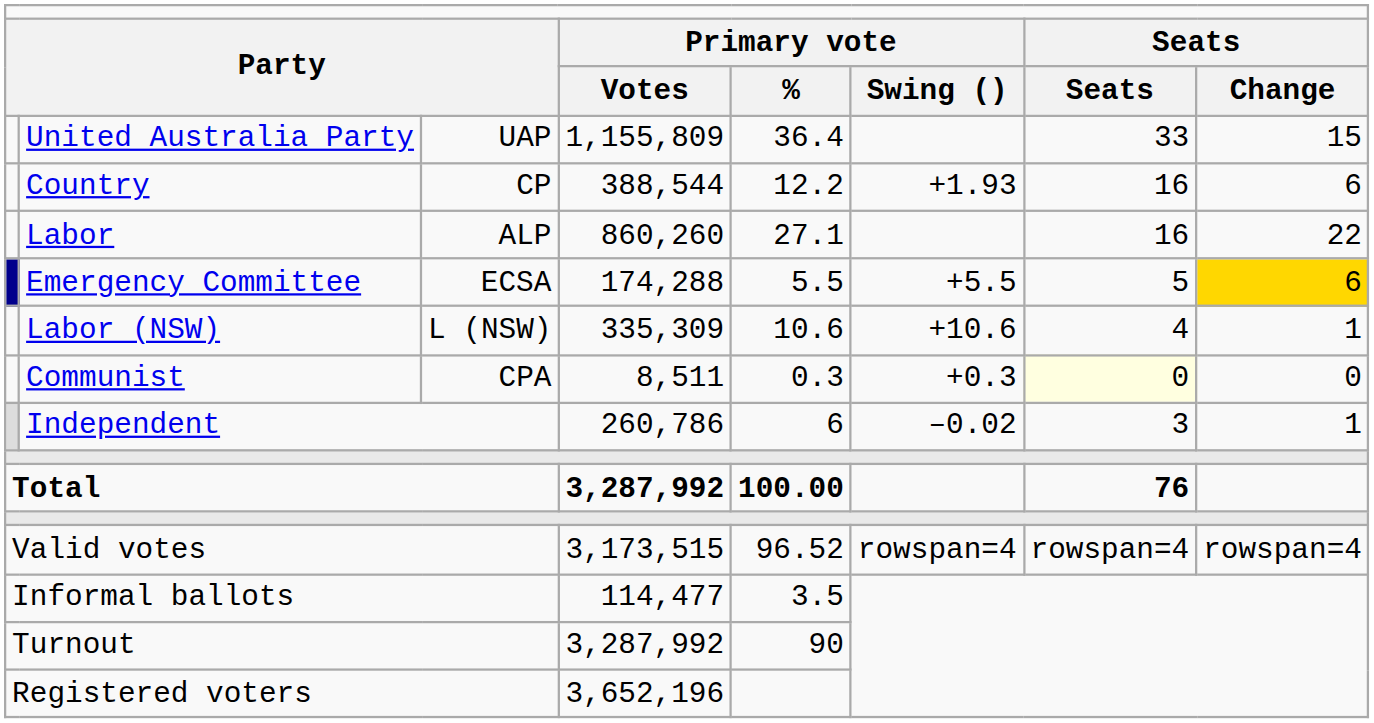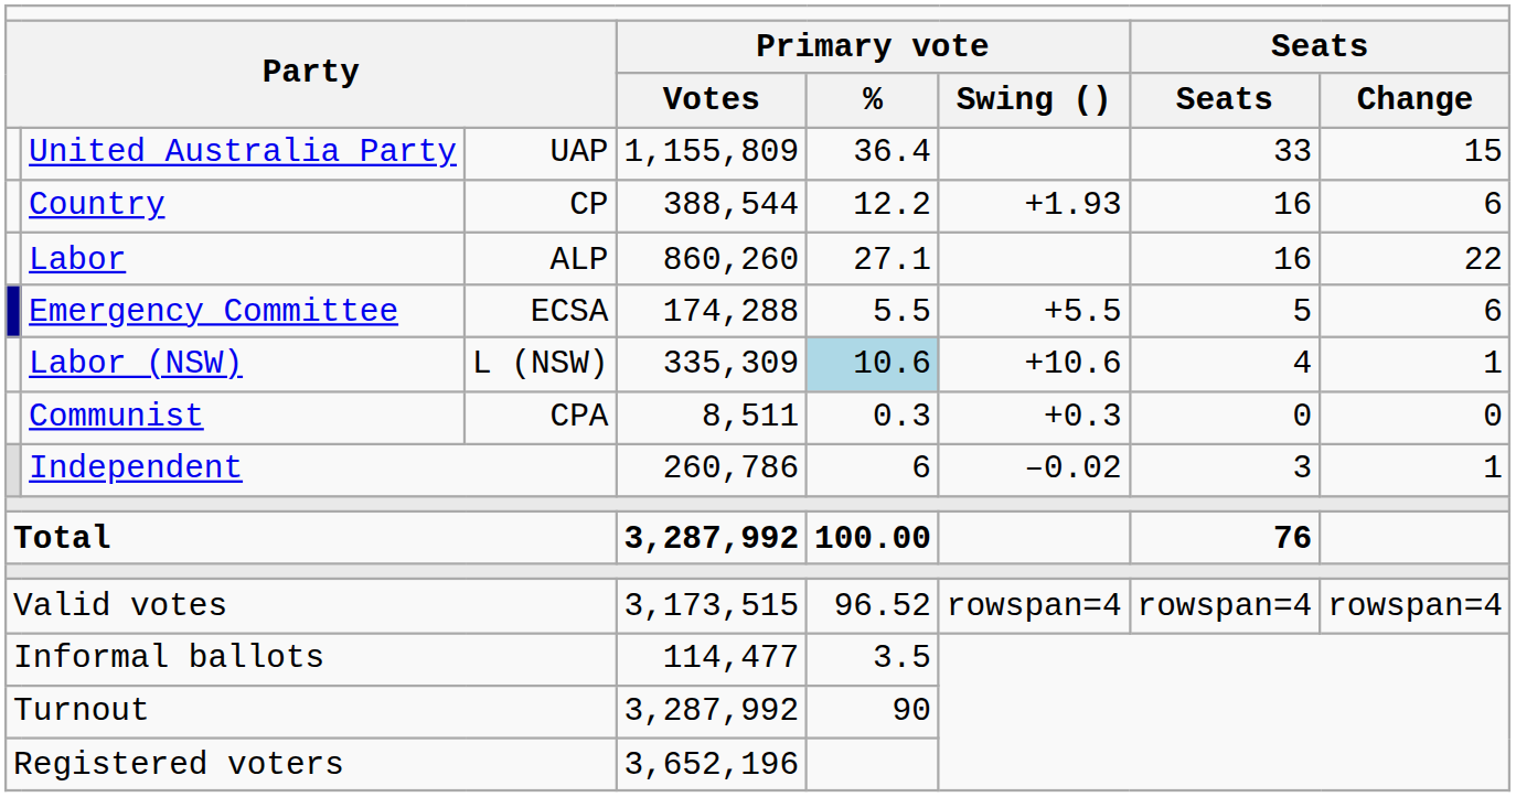Emergency Committee | column 8: gold background -> no background
Labor (NSW) | column 5: no background -> lightblue background
Communist | column 7: lightyellow background -> no background
